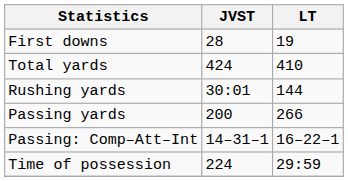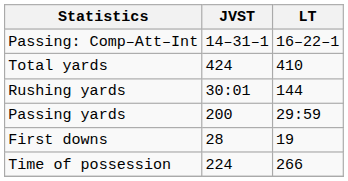rows swapped: First downs <-> Passing: Comp–Att–Int
Passing yards | LT: 266 -> 29:59
Time of possession | LT: 29:59 -> 266
